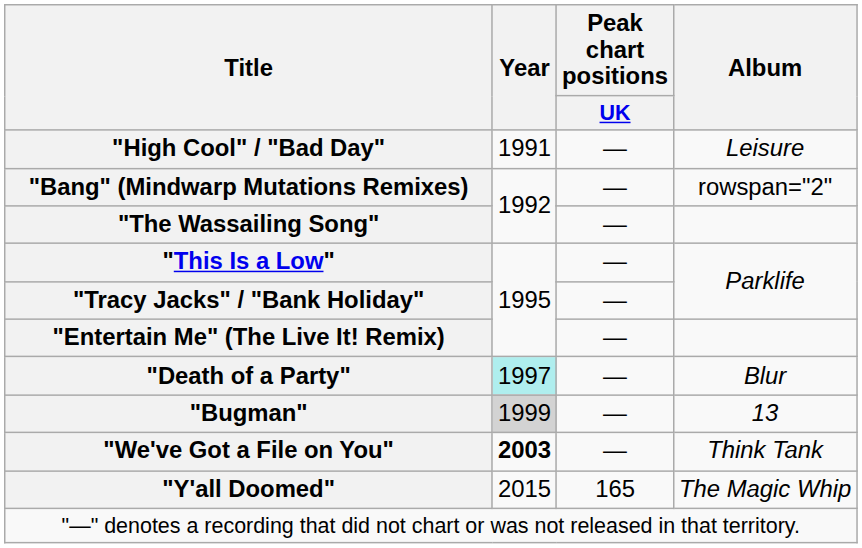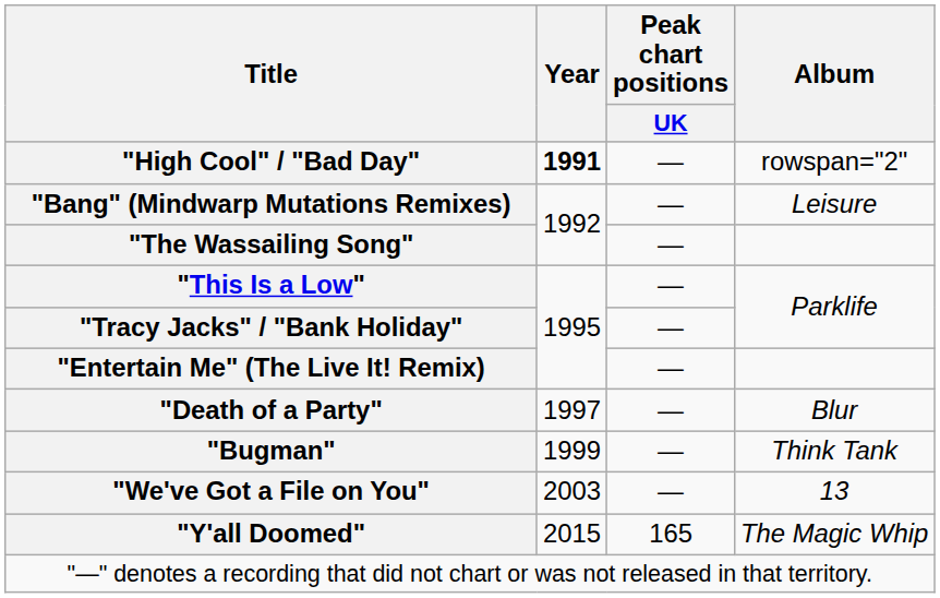"High Cool" / "Bad Day" | Year: normal -> bold
"High Cool" / "Bad Day" | Album: Leisure -> rowspan="2"
"Bang" (Mindwarp Mutations Remixes) | Album: rowspan="2" -> Leisure
"Death of a Party" | Year: paleturquoise background -> no background
"Bugman" | Year: lightgrey background -> no background
"Bugman" | Album: 13 -> Think Tank
"We've Got a File on You" | Year: bold -> normal
"We've Got a File on You" | Album: Think Tank -> 13
